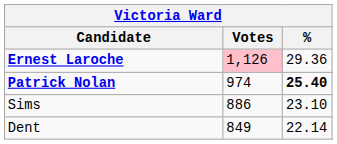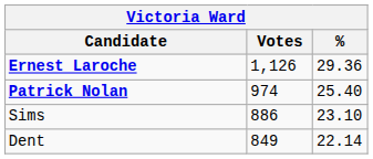Ernest Laroche | Votes: pink background -> no background
Patrick Nolan | %: bold -> normal
